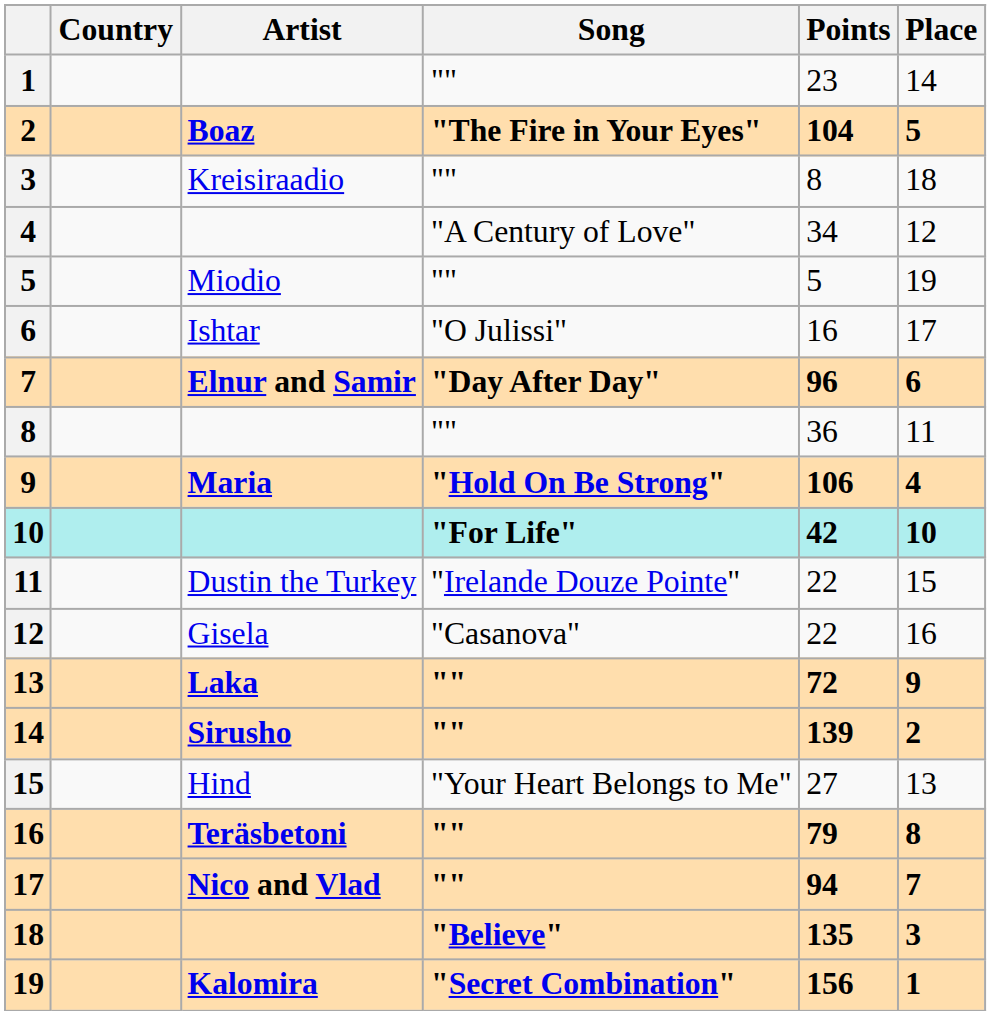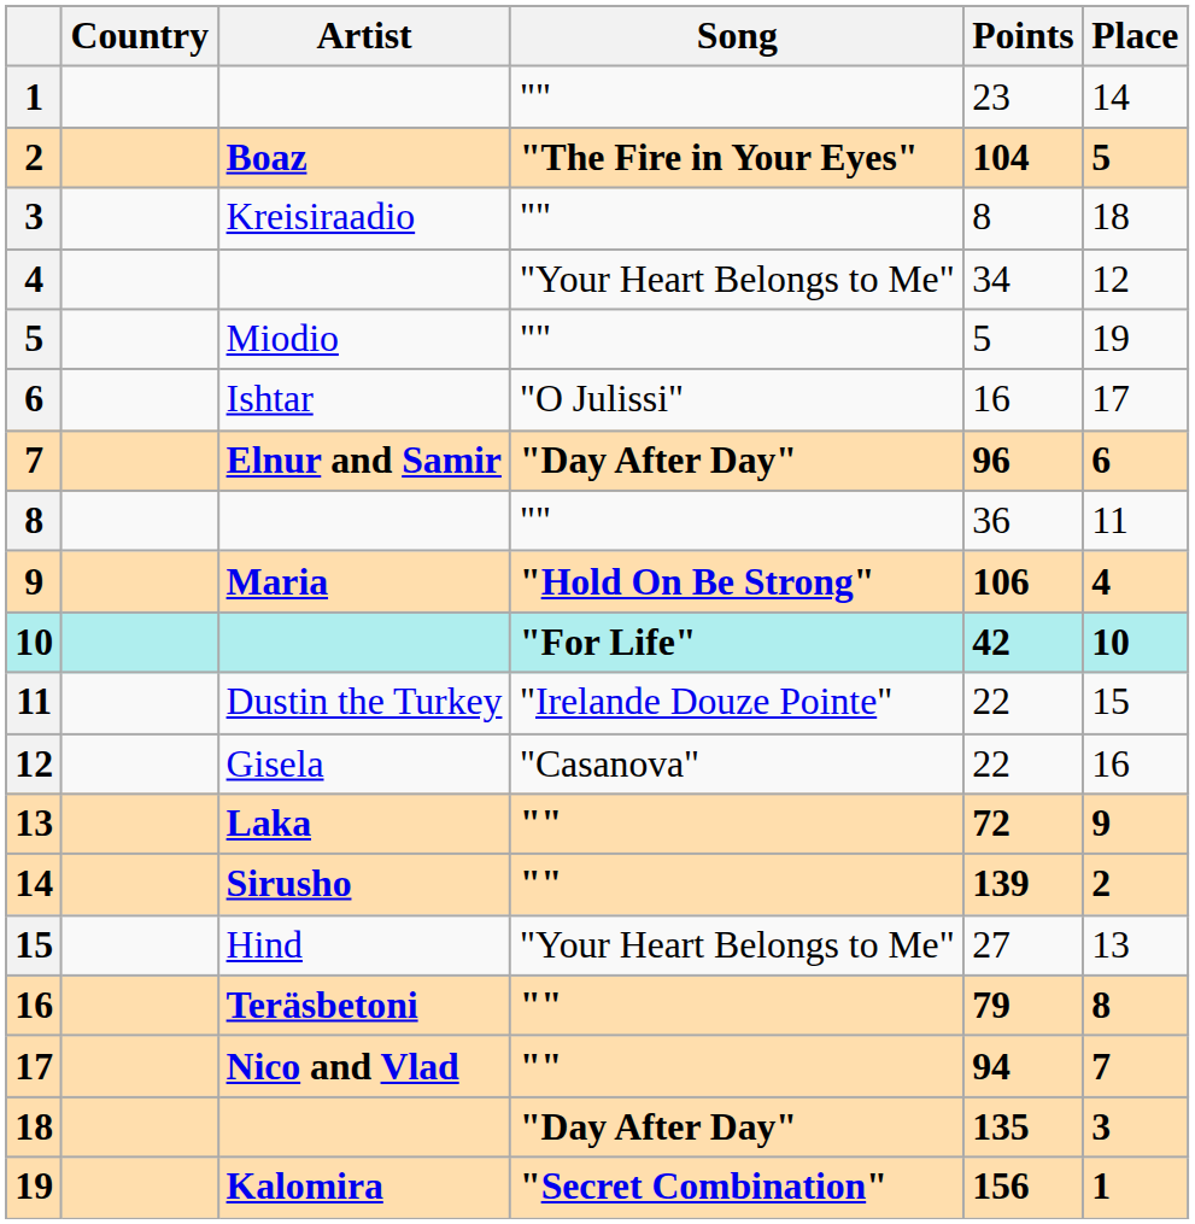row 5 | Song: "A Century of Love" -> "Your Heart Belongs to Me"
row 19 | Song: "Believe" -> "Day After Day"
